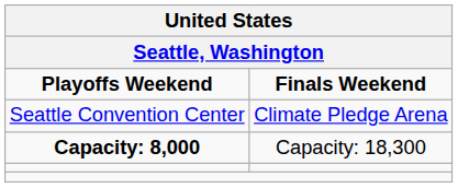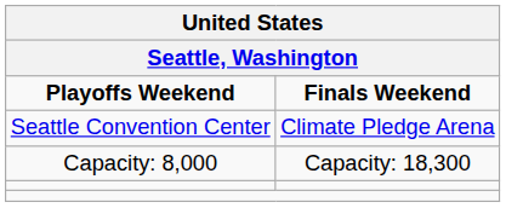row 5 | Playoffs Weekend: bold -> normal
